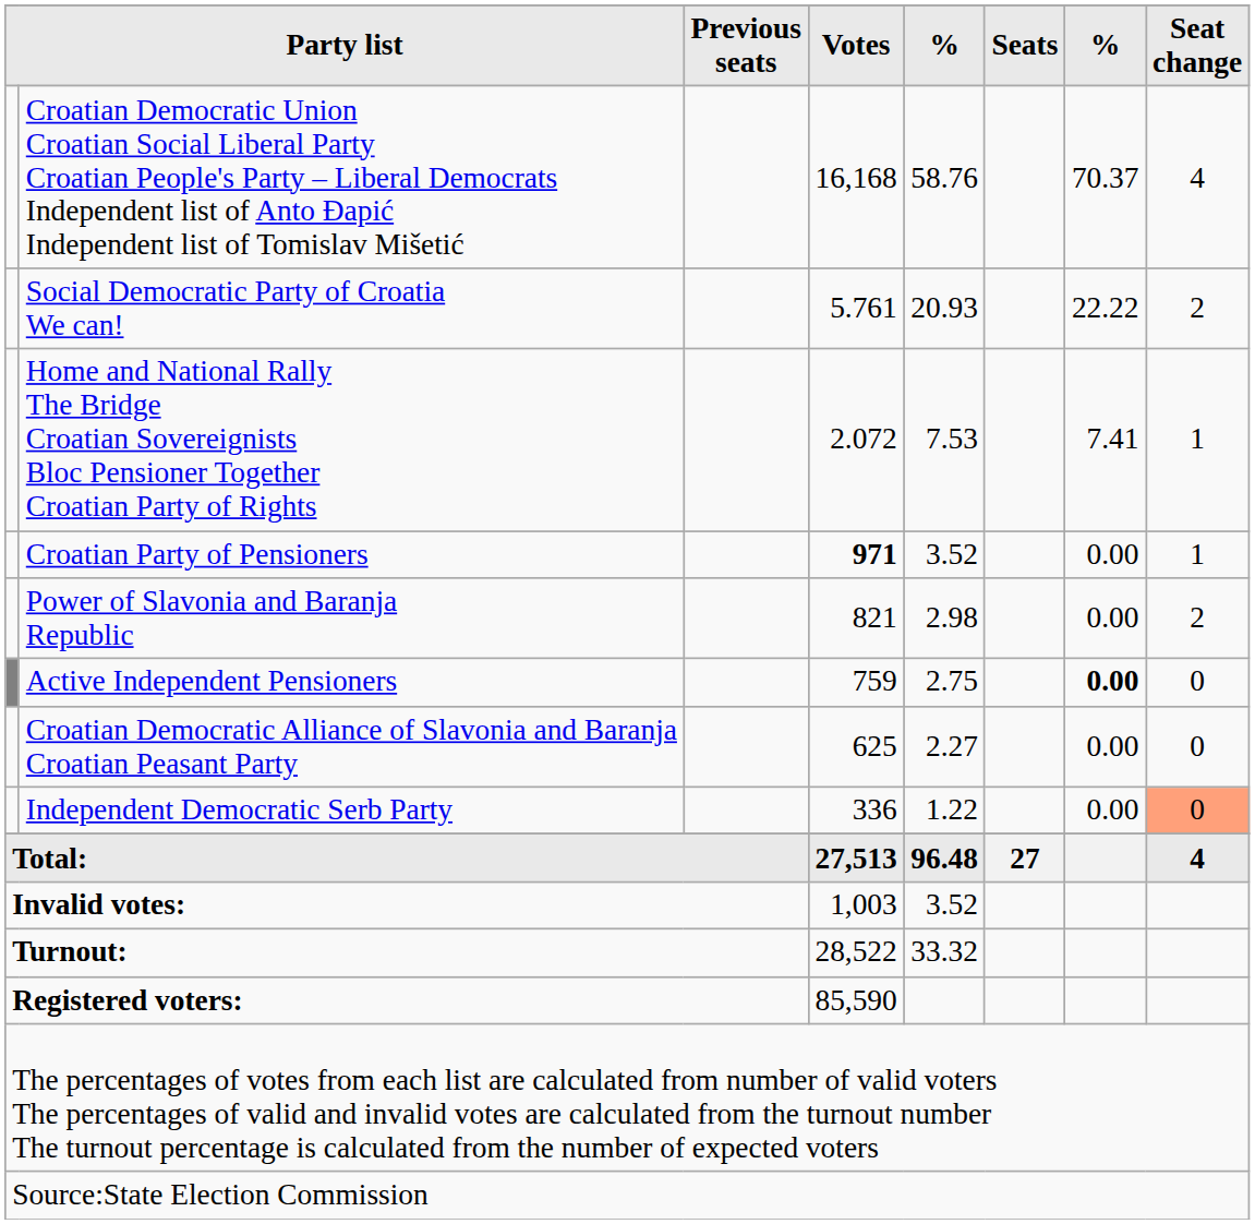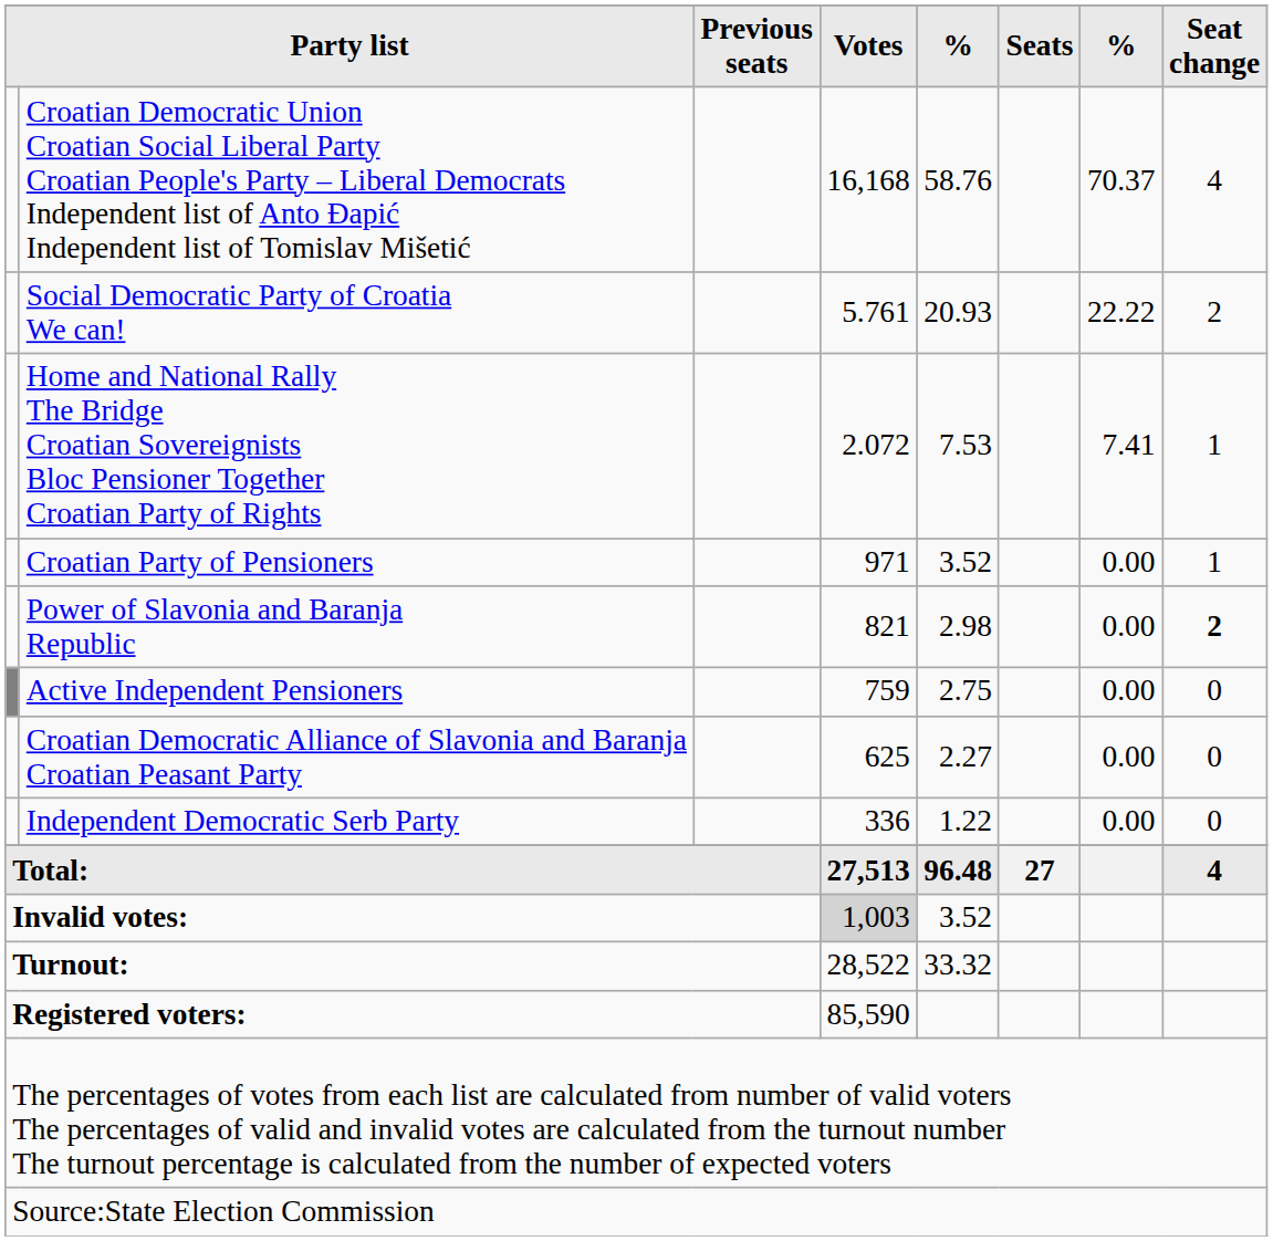Croatian Party of Pensioners | Votes: bold -> normal
Power of Slavonia and Baranja Republic | Seat change: normal -> bold
Active Independent Pensioners | column 7: bold -> normal
Independent Democratic Serb Party | Seat change: lightsalmon background -> no background
Invalid votes: | Votes: no background -> lightgrey background
